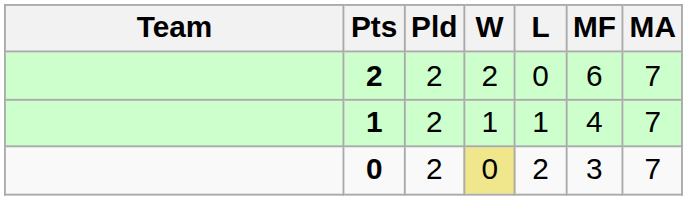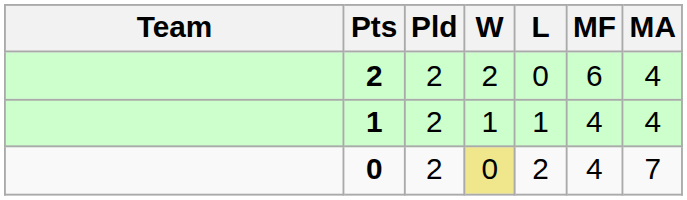row 2 | MA: 7 -> 4
row 3 | MA: 7 -> 4
row 4 | MF: 3 -> 4
